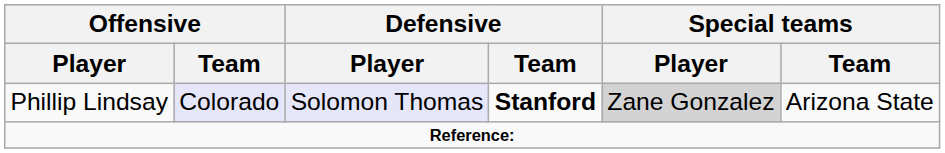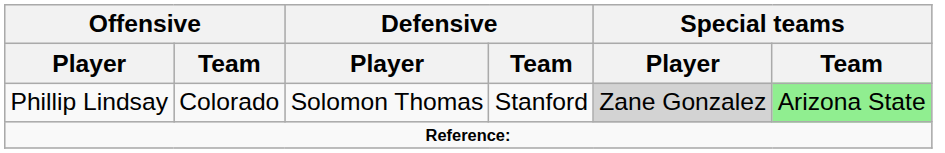Phillip Lindsay | Offensive / Team: lavender background -> no background
Phillip Lindsay | Defensive / Player: lavender background -> no background
Phillip Lindsay | Defensive / Team: bold -> normal
Phillip Lindsay | Special teams / Team: no background -> lightgreen background
